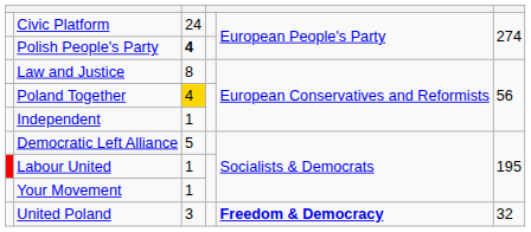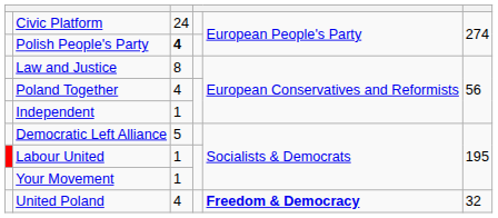Poland Together | column 3: gold background -> no background
United Poland | column 3: 3 -> 4
